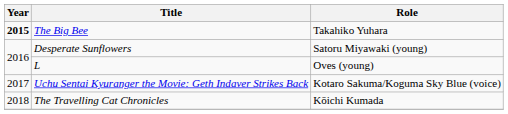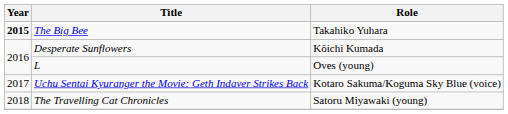Desperate Sunflowers | Role: Satoru Miyawaki (young) -> Kōichi Kumada
The Travelling Cat Chronicles | Role: Kōichi Kumada -> Satoru Miyawaki (young)
